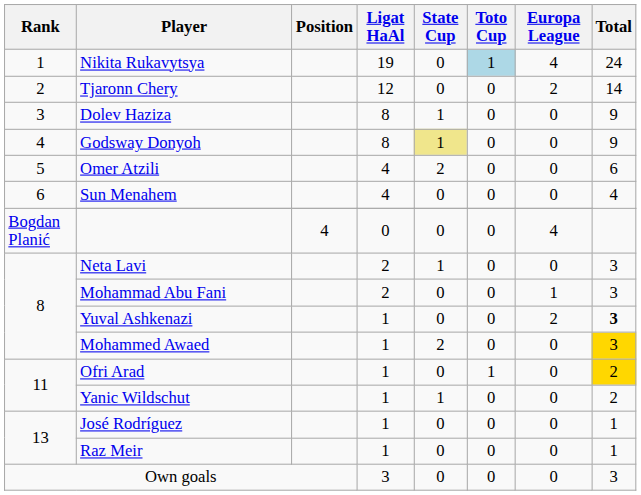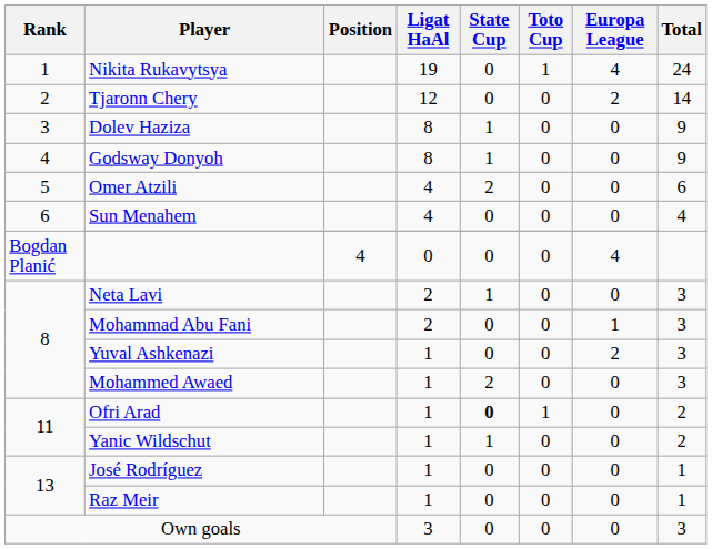Nikita Rukavytsya | Toto Cup: lightblue background -> no background
Godsway Donyoh | State Cup: khaki background -> no background
Yuval Ashkenazi | Total: bold -> normal
Mohammed Awaed | Total: gold background -> no background
Ofri Arad | State Cup: normal -> bold
Ofri Arad | Total: gold background -> no background
